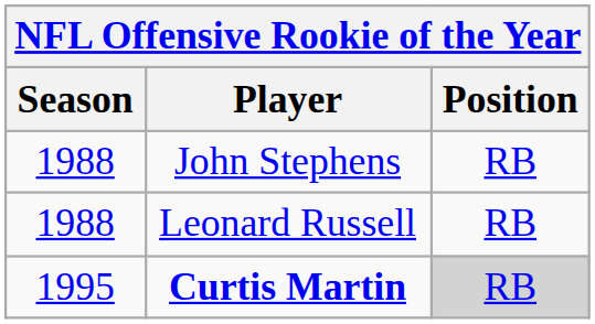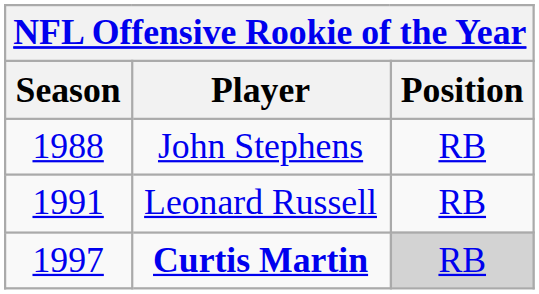Leonard Russell | Season: 1988 -> 1991
Curtis Martin | Season: 1995 -> 1997
